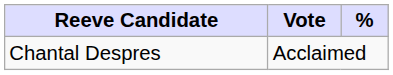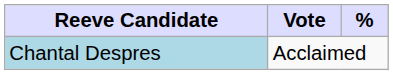Chantal Despres | Reeve Candidate: no background -> lightblue background
